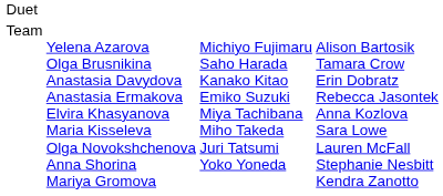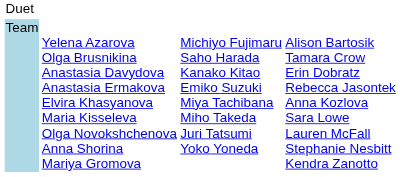Team | column 1: no background -> lightblue background
